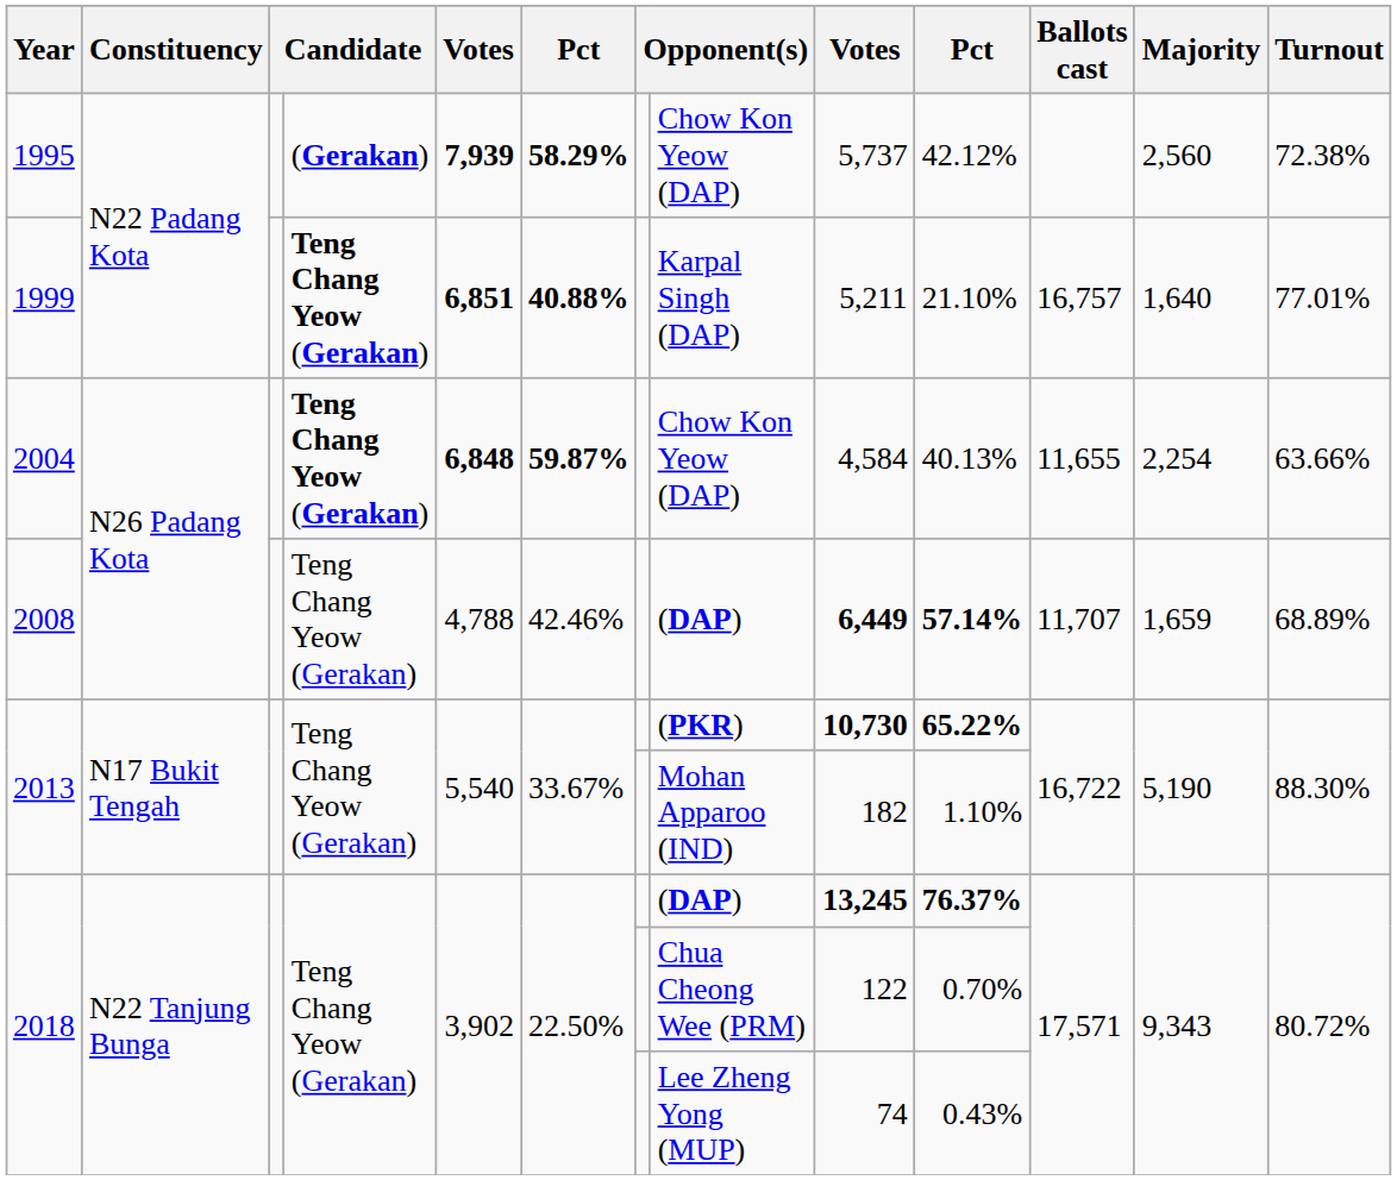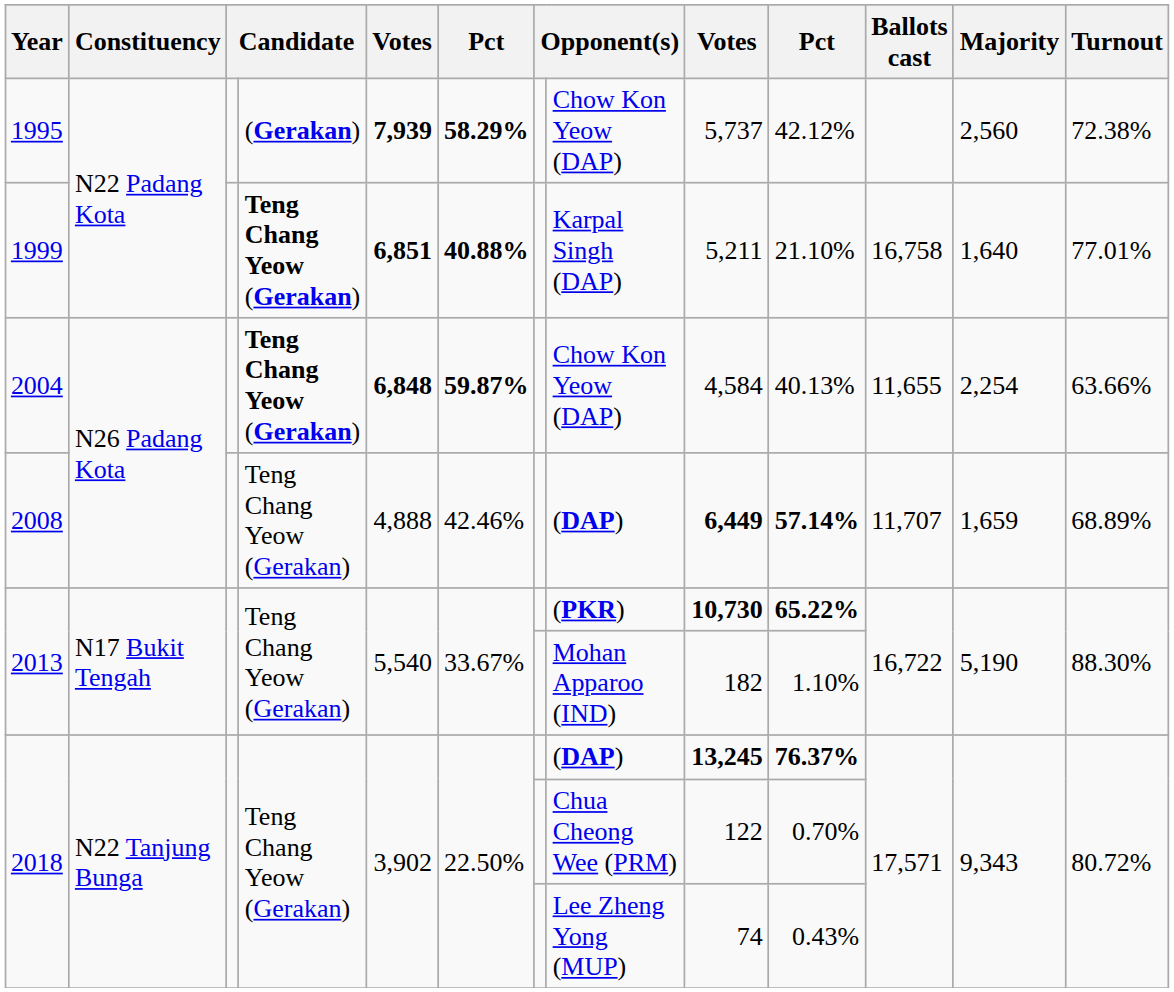1999 | Ballots cast: 16,757 -> 16,758
2008 | column 5: 4,788 -> 4,888
